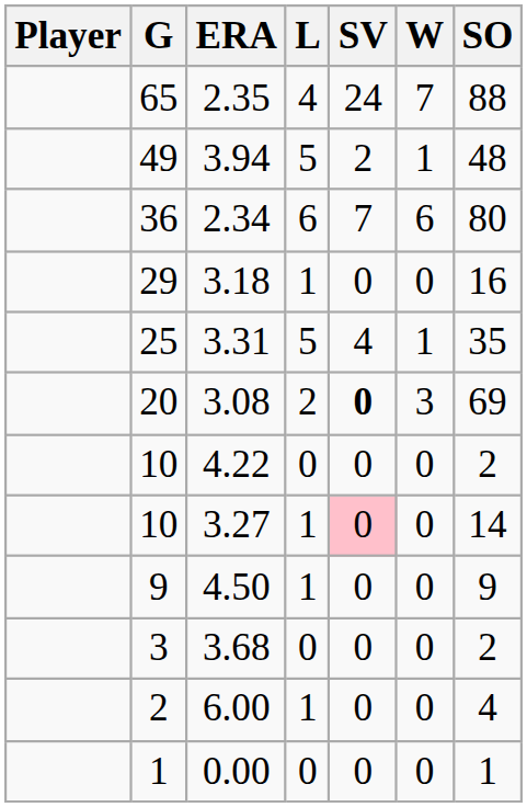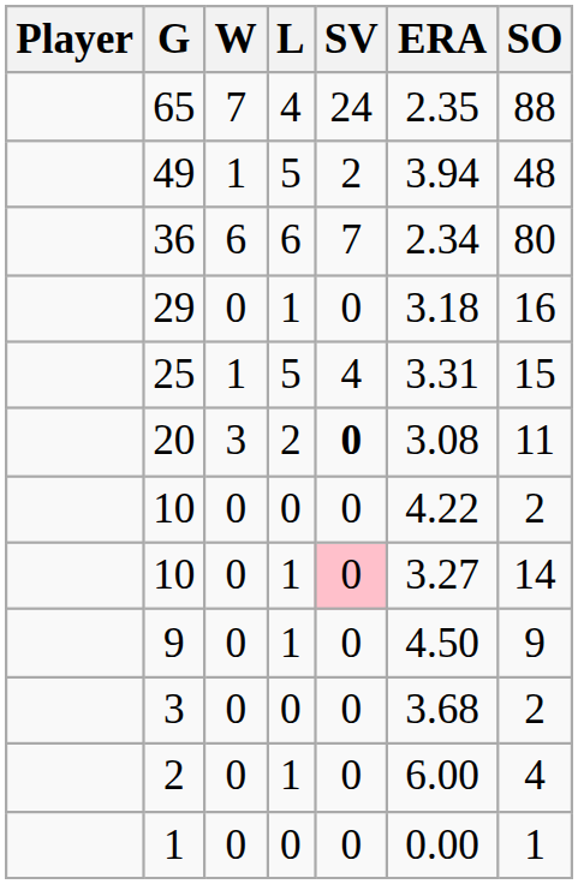columns swapped: W <-> ERA
25 | SO: 35 -> 15
20 | SO: 69 -> 11
